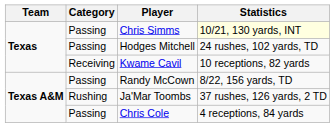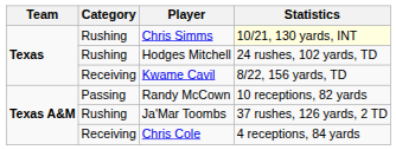Chris Simms | Category: Passing -> Rushing
Hodges Mitchell | Category: Passing -> Rushing
Kwame Cavil | Statistics: 10 receptions, 82 yards -> 8/22, 156 yards, TD
Randy McCown | Statistics: 8/22, 156 yards, TD -> 10 receptions, 82 yards
Chris Cole | Category: Passing -> Receiving
